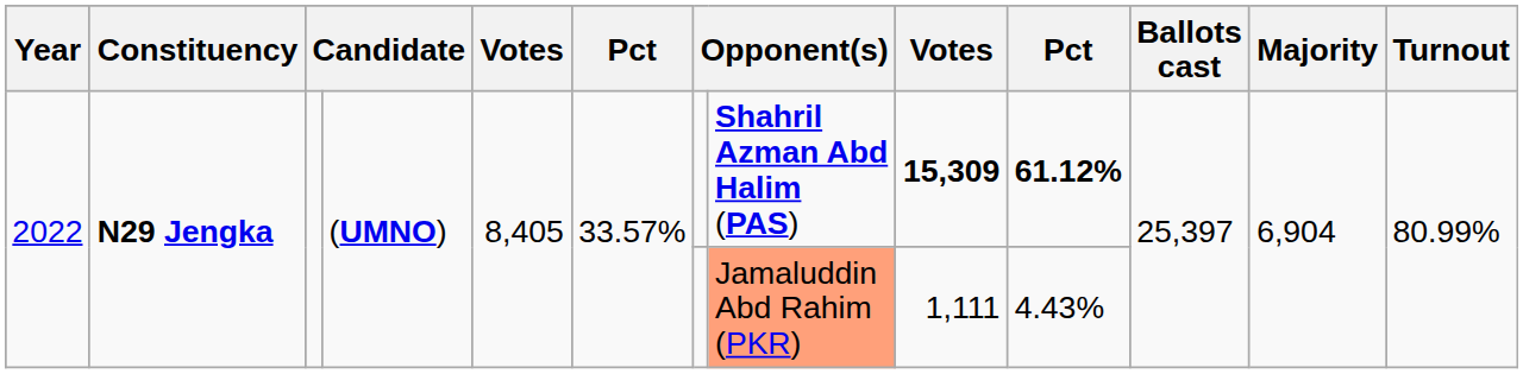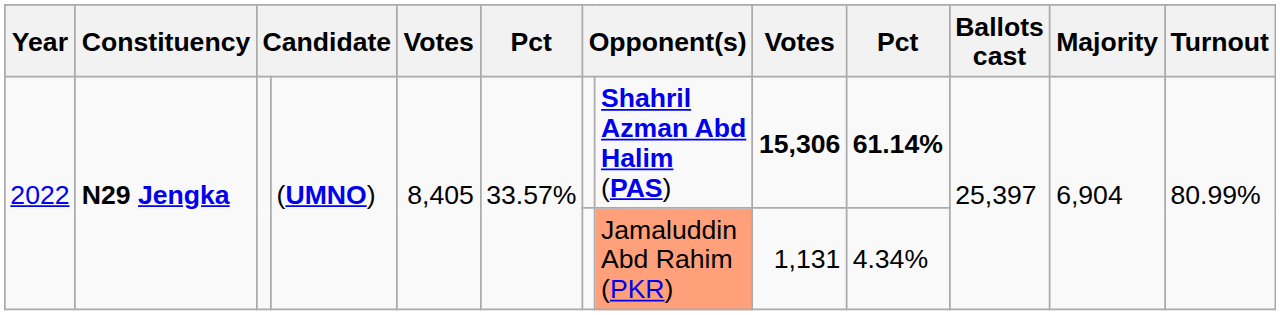row 2 | column 9: 15,309 -> 15,306
row 2 | column 10: 61.12% -> 61.14%
row 3 | column 9: 1,111 -> 1,131
row 3 | column 10: 4.43% -> 4.34%
